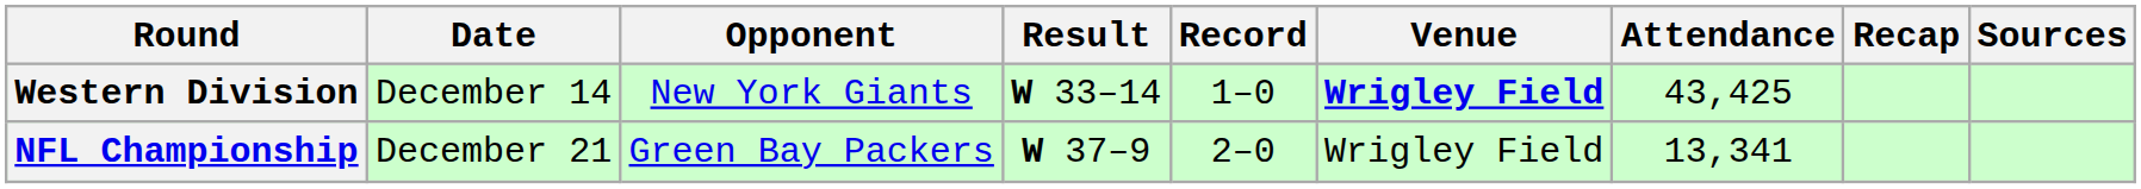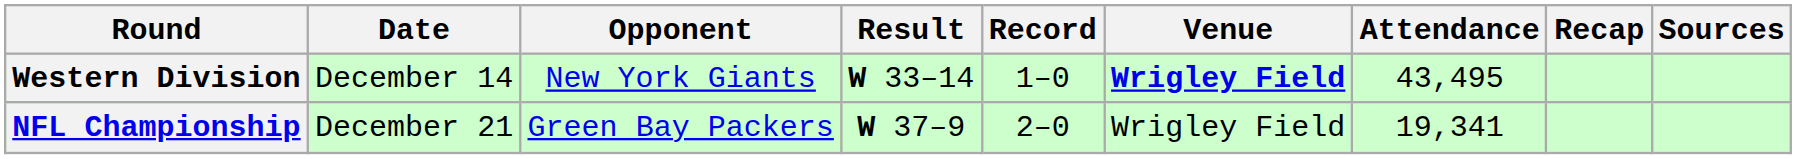Western Division | Attendance: 43,425 -> 43,495
NFL Championship | Attendance: 13,341 -> 19,341
